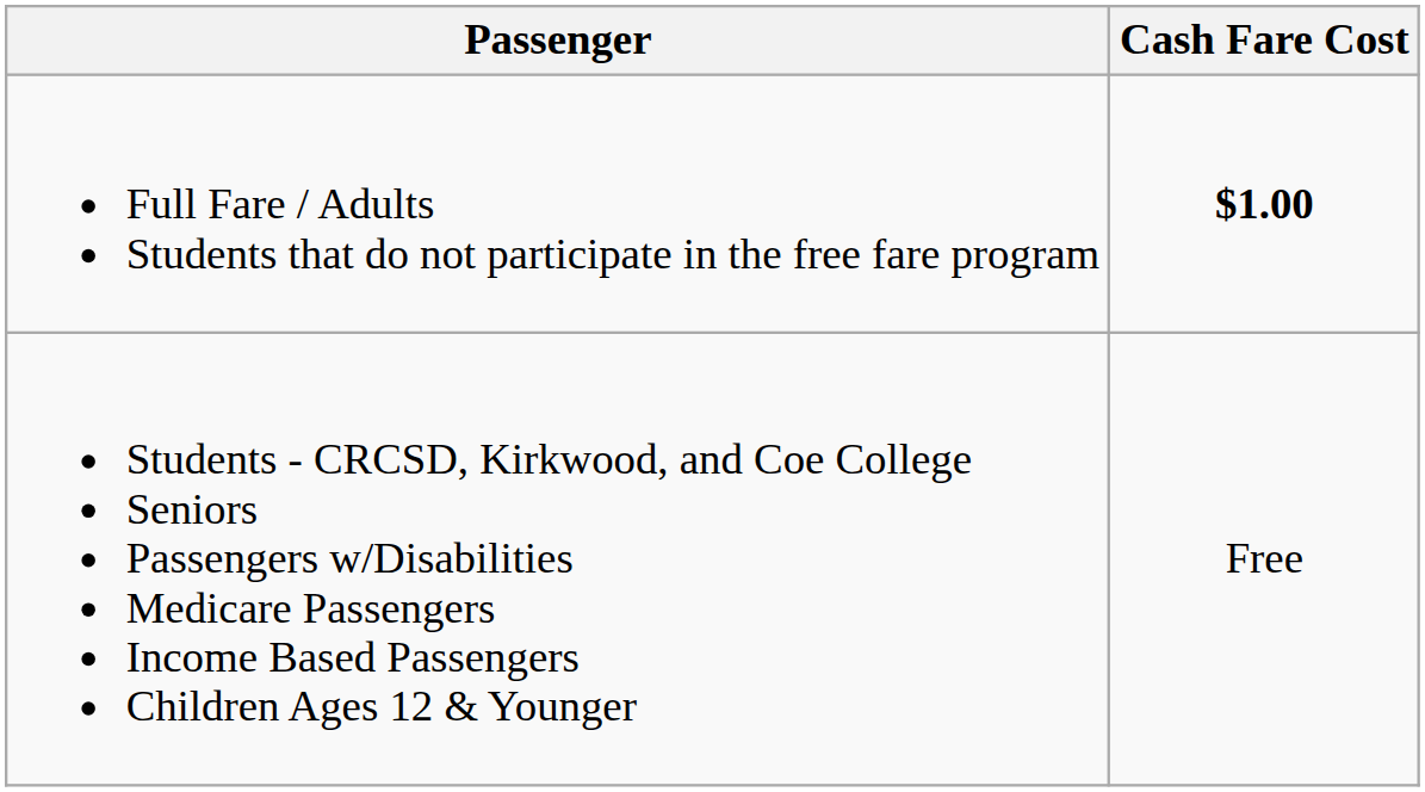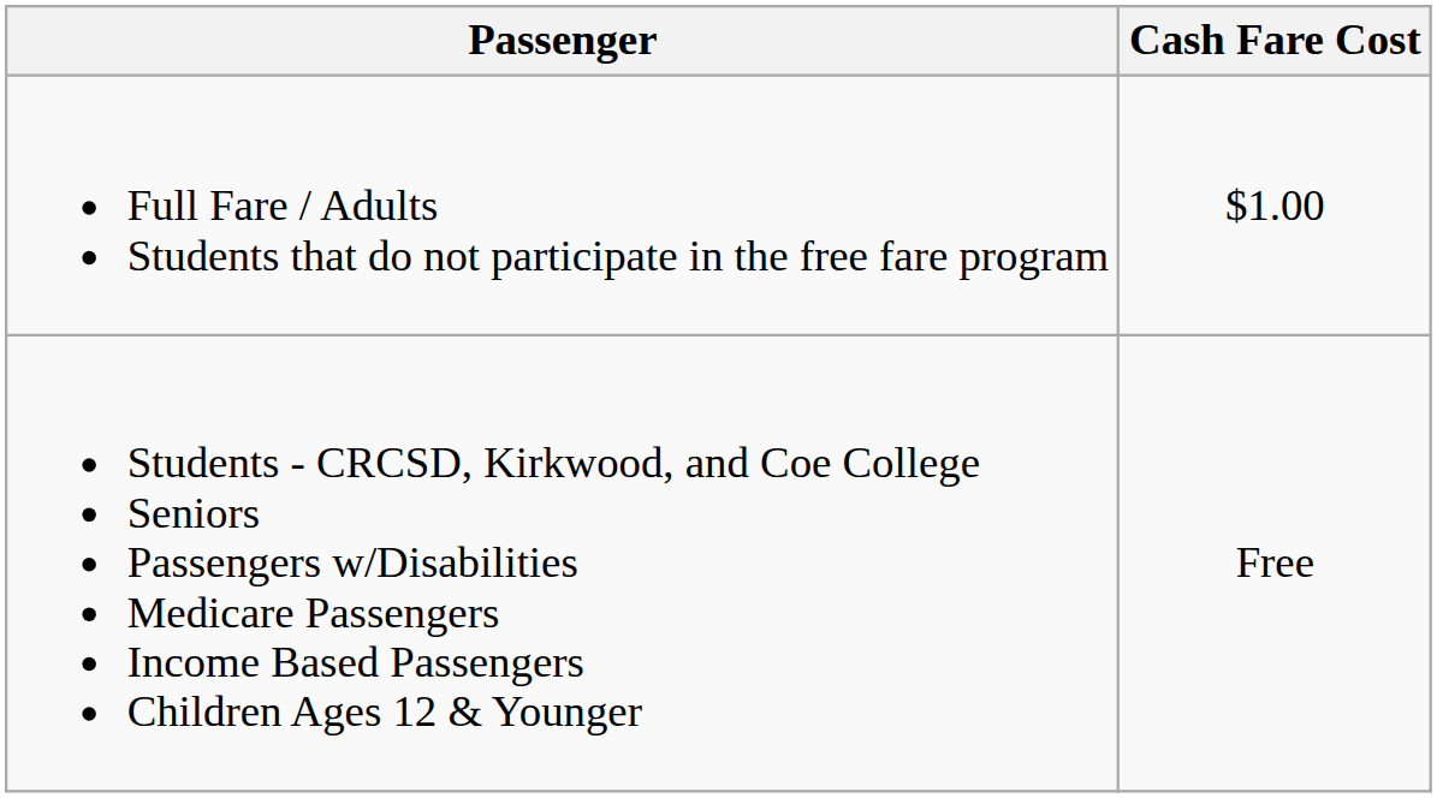row 2 | Cash Fare Cost: bold -> normal
